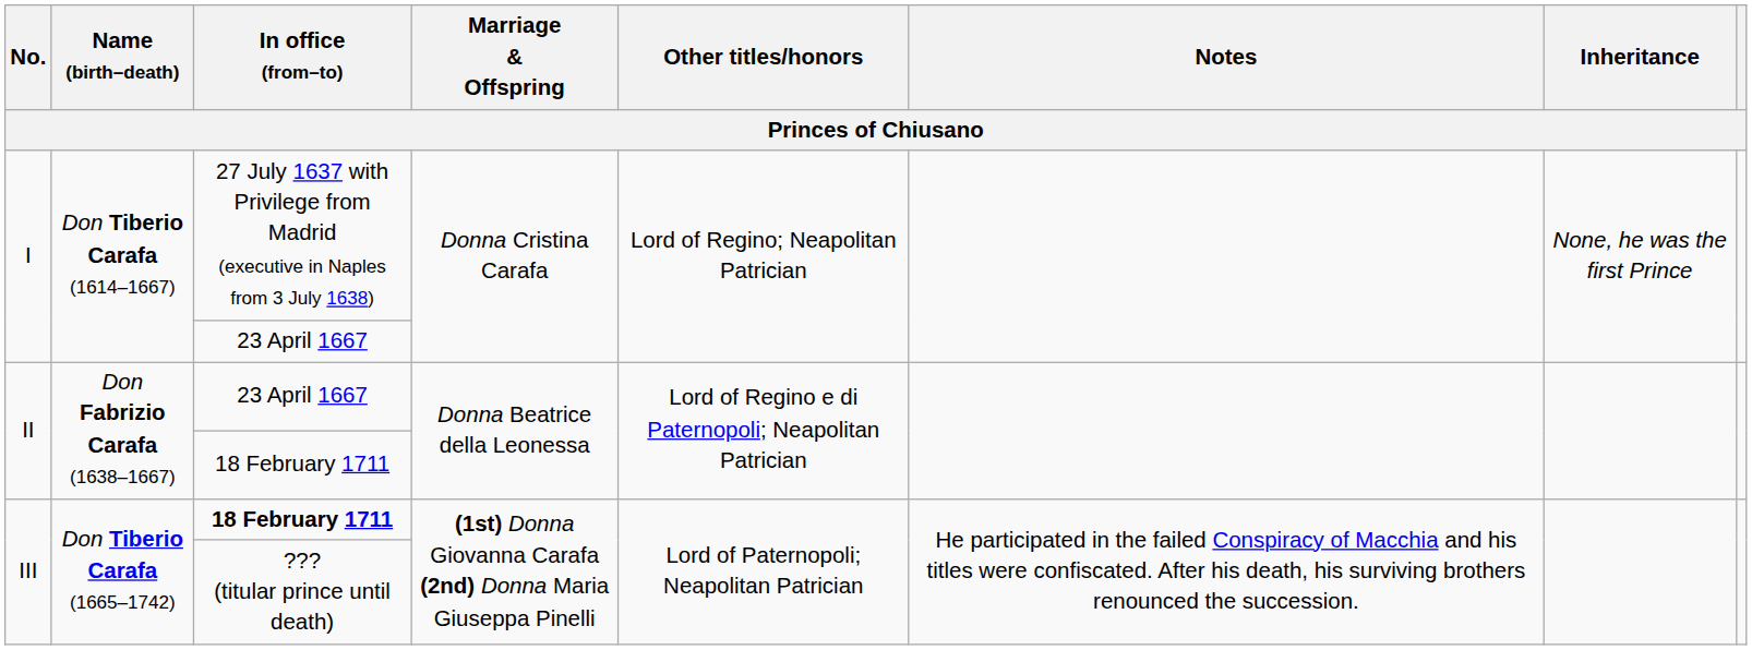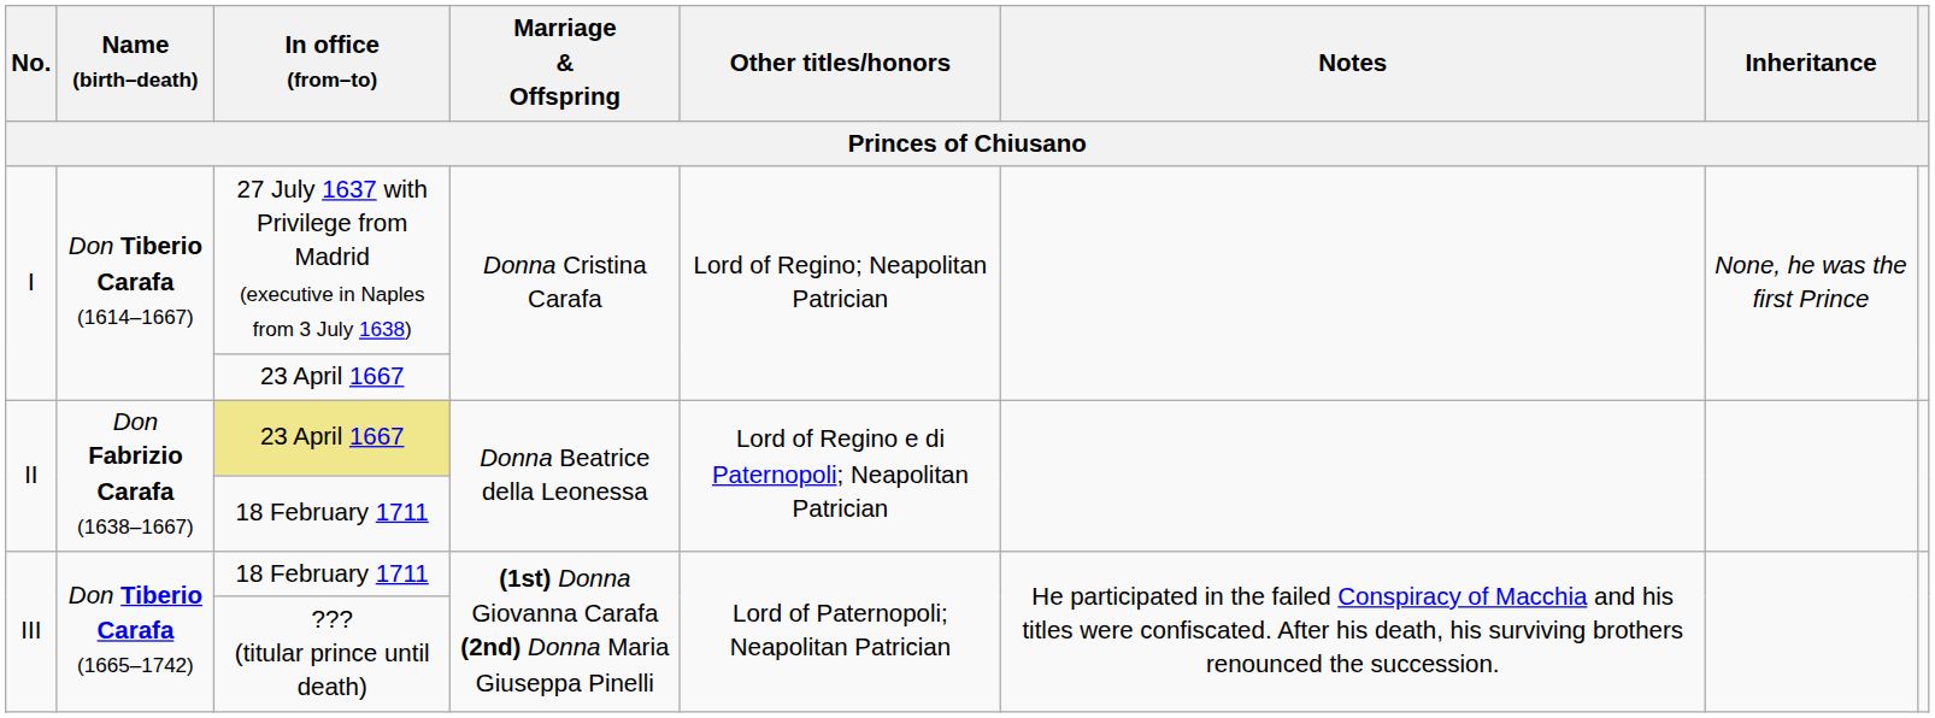II / 23 April 1667 | In office (from–to): no background -> khaki background
III / 18 February 1711 | In office (from–to): bold -> normal
